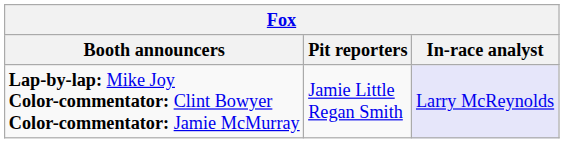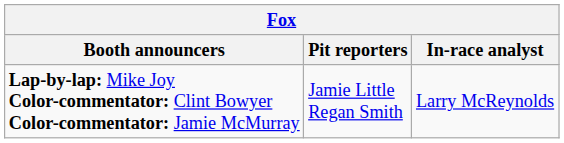row 3 | In-race analyst: lavender background -> no background
